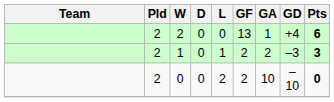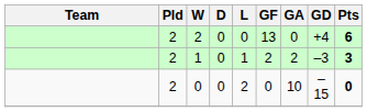row 2 | GA: 1 -> 0
row 4 | GF: 2 -> 0
row 4 | GD: –10 -> –15
